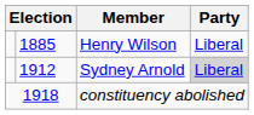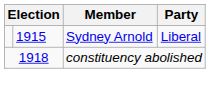- row: 1885 | Henry Wilson | Liberal
Sydney Arnold | column 2: 1912 -> 1915
Sydney Arnold | Party: lightgrey background -> no background
